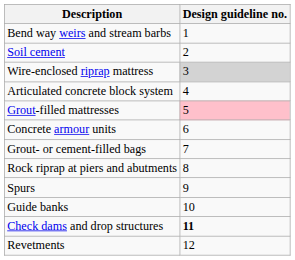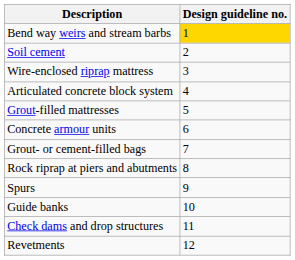Bend way weirs and stream barbs | Design guideline no.: no background -> gold background
Wire-enclosed riprap mattress | Design guideline no.: lightgrey background -> no background
Grout-filled mattresses | Design guideline no.: pink background -> no background
Check dams and drop structures | Design guideline no.: bold -> normal
